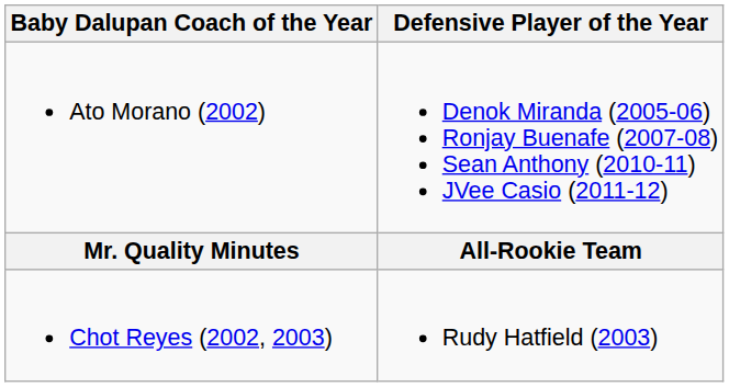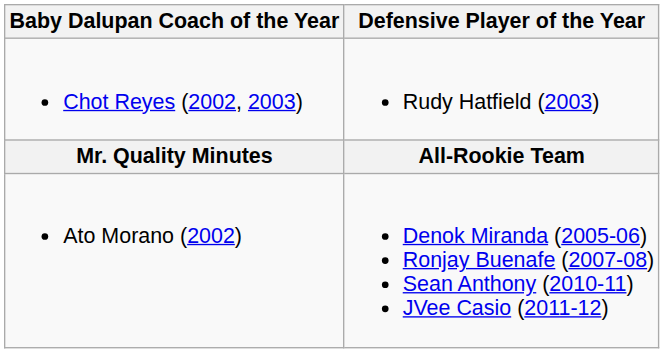rows swapped: Chot Reyes (2002, 2003) <-> Ato Morano (2002)
